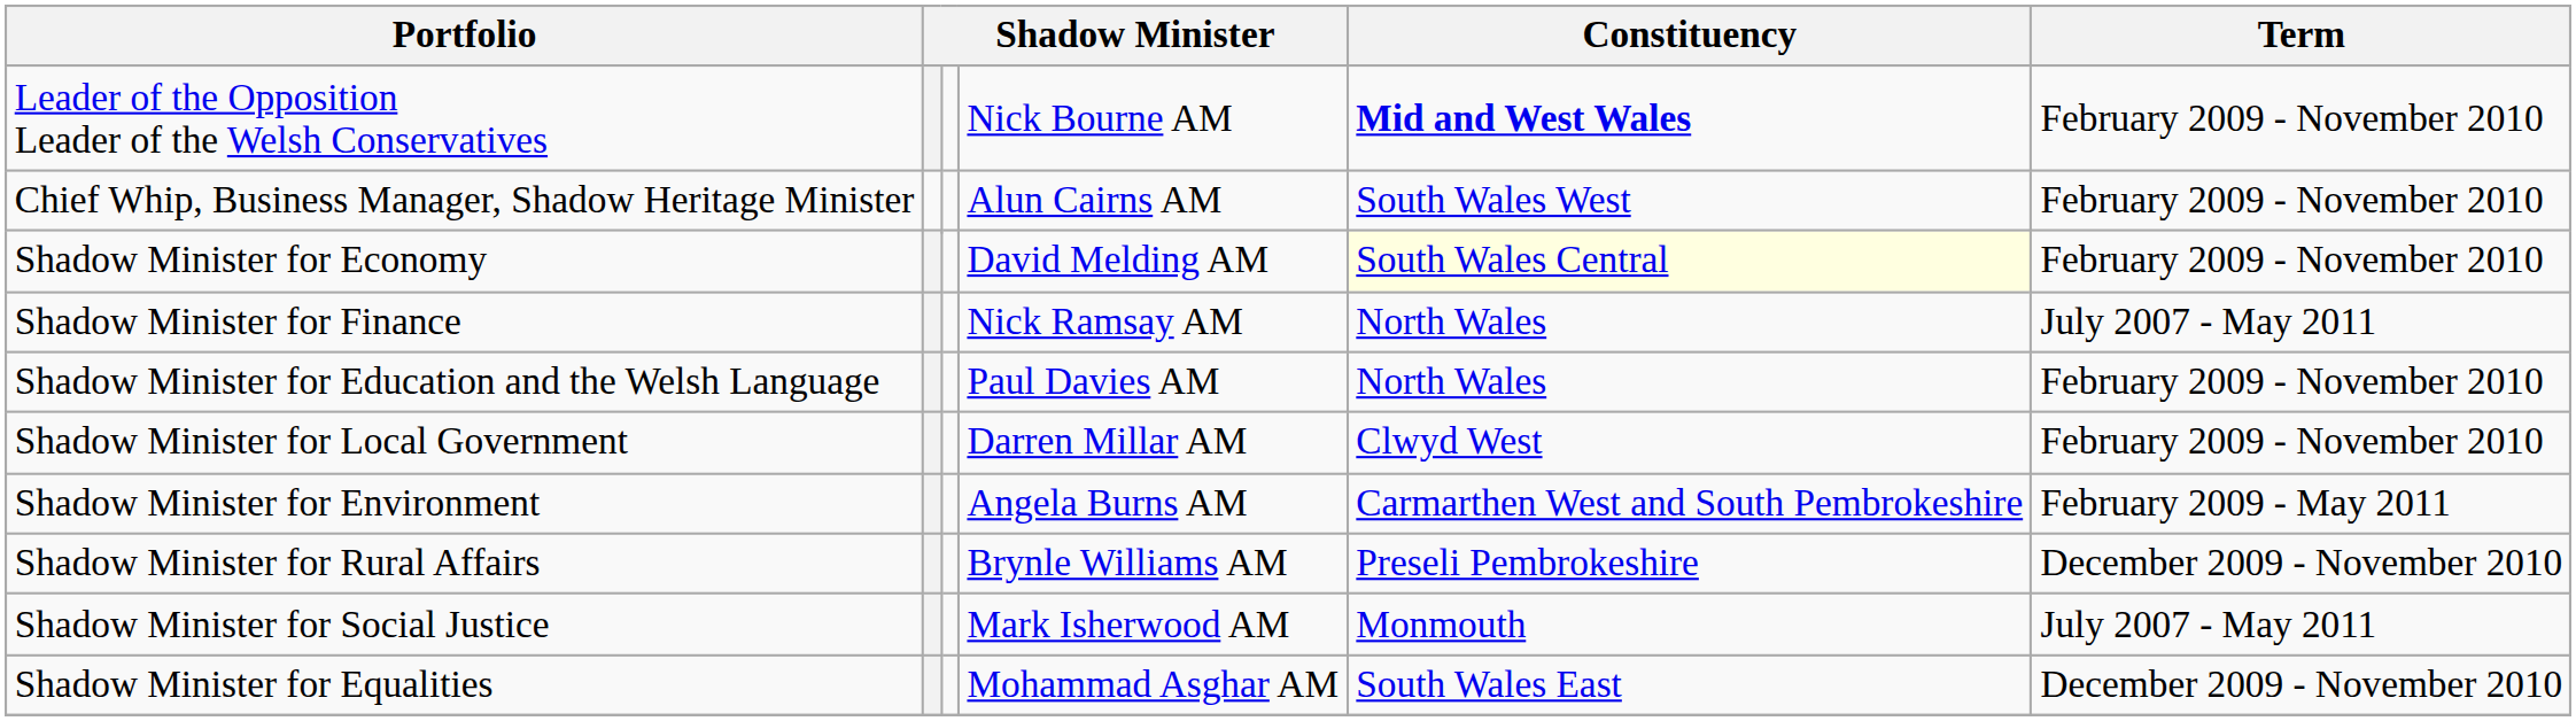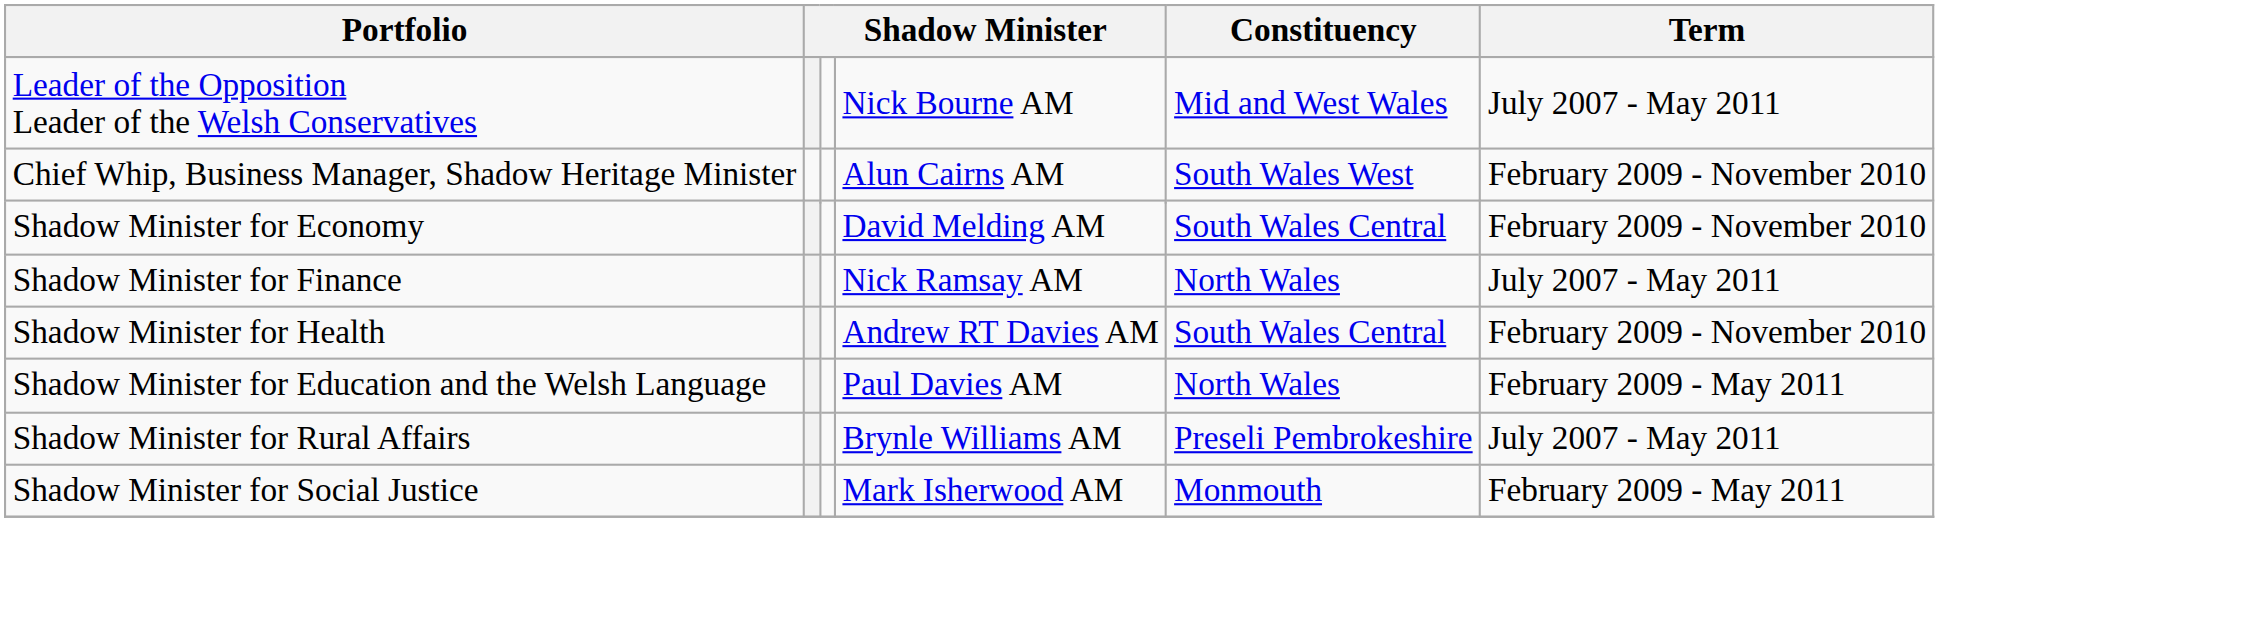Leader of the Opposition Leader of the Welsh Conservatives | Constituency: bold -> normal
Leader of the Opposition Leader of the Welsh Conservatives | Term: February 2009 - November 2010 -> July 2007 - May 2011
Shadow Minister for Economy / David Melding AM | Constituency: lightyellow background -> no background
+ row: Shadow Minister for Health | Andrew RT Davies AM | South Wales Central | February 2009 - November 2010
Shadow Minister for Education and the Welsh Language | Term: February 2009 - November 2010 -> February 2009 - May 2011
- row: Shadow Minister for Local Government | Darren Millar AM | Clwyd West | February 2009 - November 2010
- row: Shadow Minister for Environment | Angela Burns AM | Carmarthen West and South Pembrokeshire | February 2009 - May 2011
Shadow Minister for Rural Affairs | Term: December 2009 - November 2010 -> July 2007 - May 2011
Shadow Minister for Social Justice | Term: July 2007 - May 2011 -> February 2009 - May 2011
- row: Shadow Minister for Equalities | Mohammad Asghar AM | South Wales East | December 2009 - November 2010
